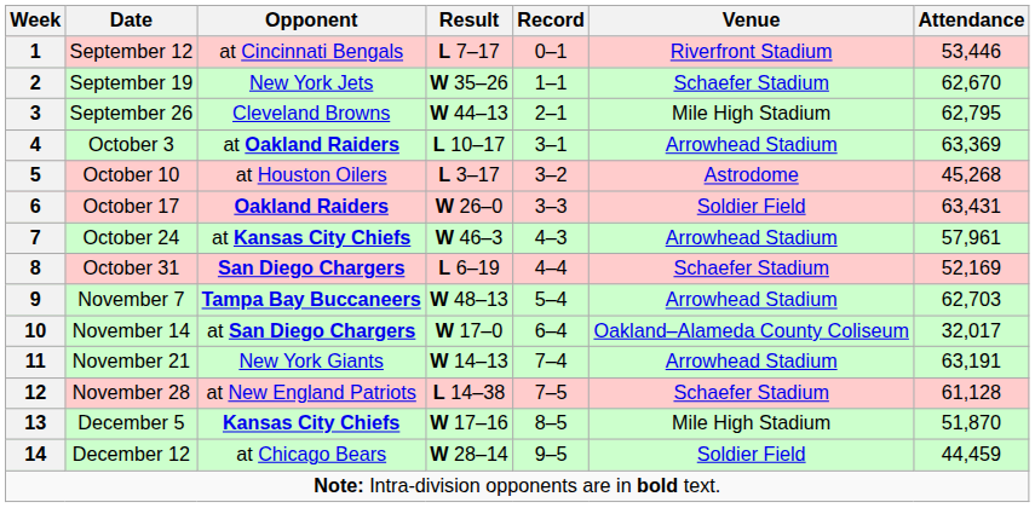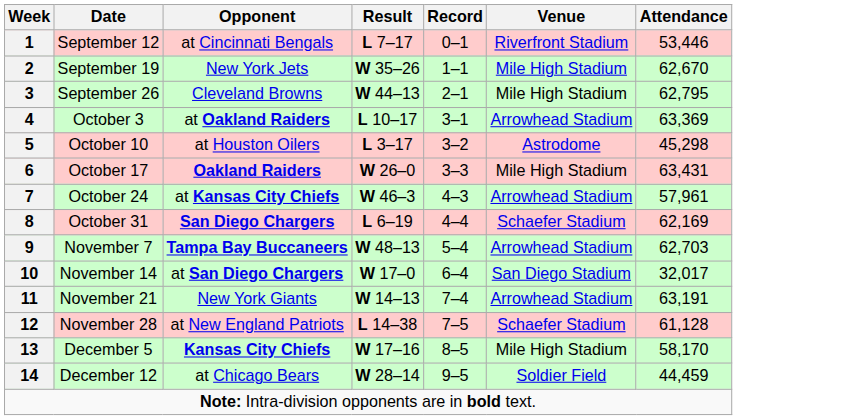2 | Venue: Schaefer Stadium -> Mile High Stadium
5 | Attendance: 45,268 -> 45,298
6 | Venue: Soldier Field -> Mile High Stadium
8 | Attendance: 52,169 -> 62,169
10 | Venue: Oakland–Alameda County Coliseum -> San Diego Stadium
13 | Attendance: 51,870 -> 58,170
